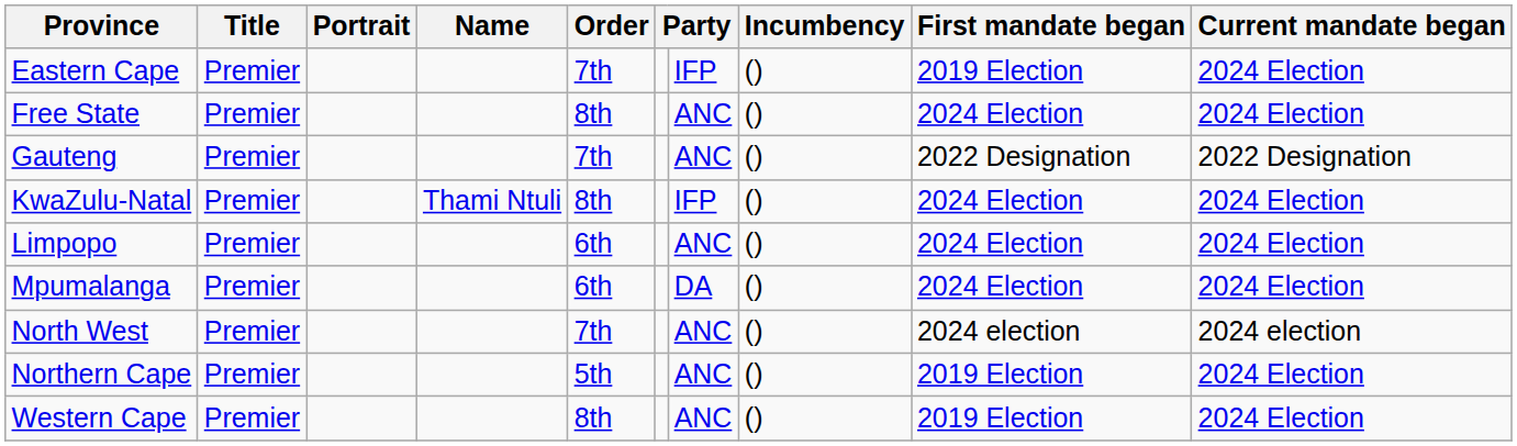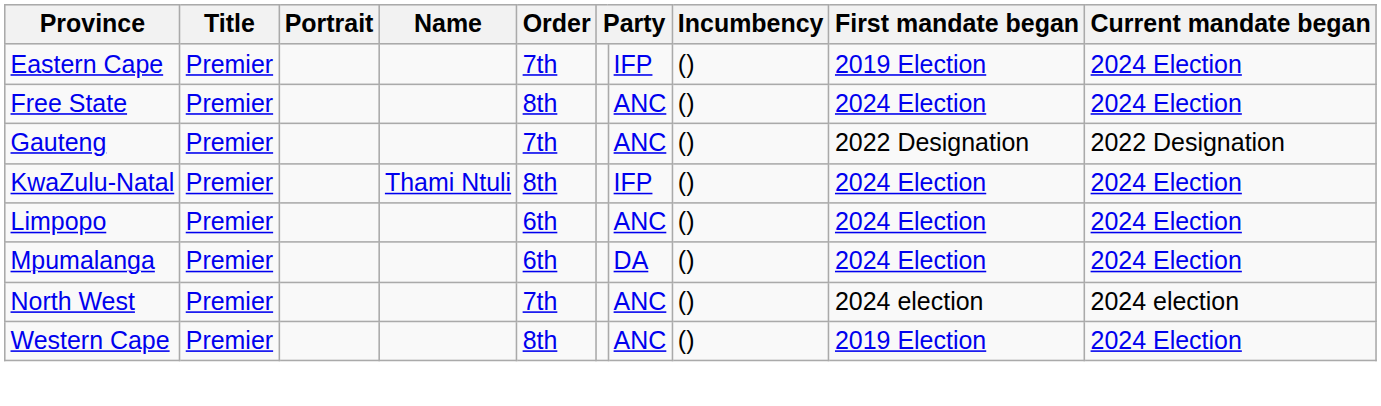- row: Northern Cape | Premier | 5th | ANC | () | 2019 Election | 2024 Election
